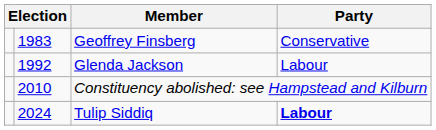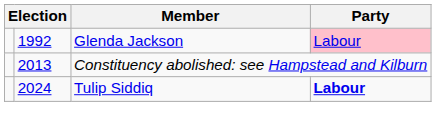- row: 1983 | Geoffrey Finsberg | Conservative
Glenda Jackson | Party: no background -> pink background
Constituency abolished: see Hampstead and Kilburn | column 2: 2010 -> 2013
